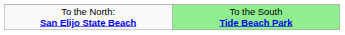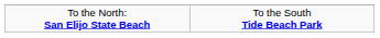To the North: San Elijo State Beach | column 2: lightgreen background -> no background
